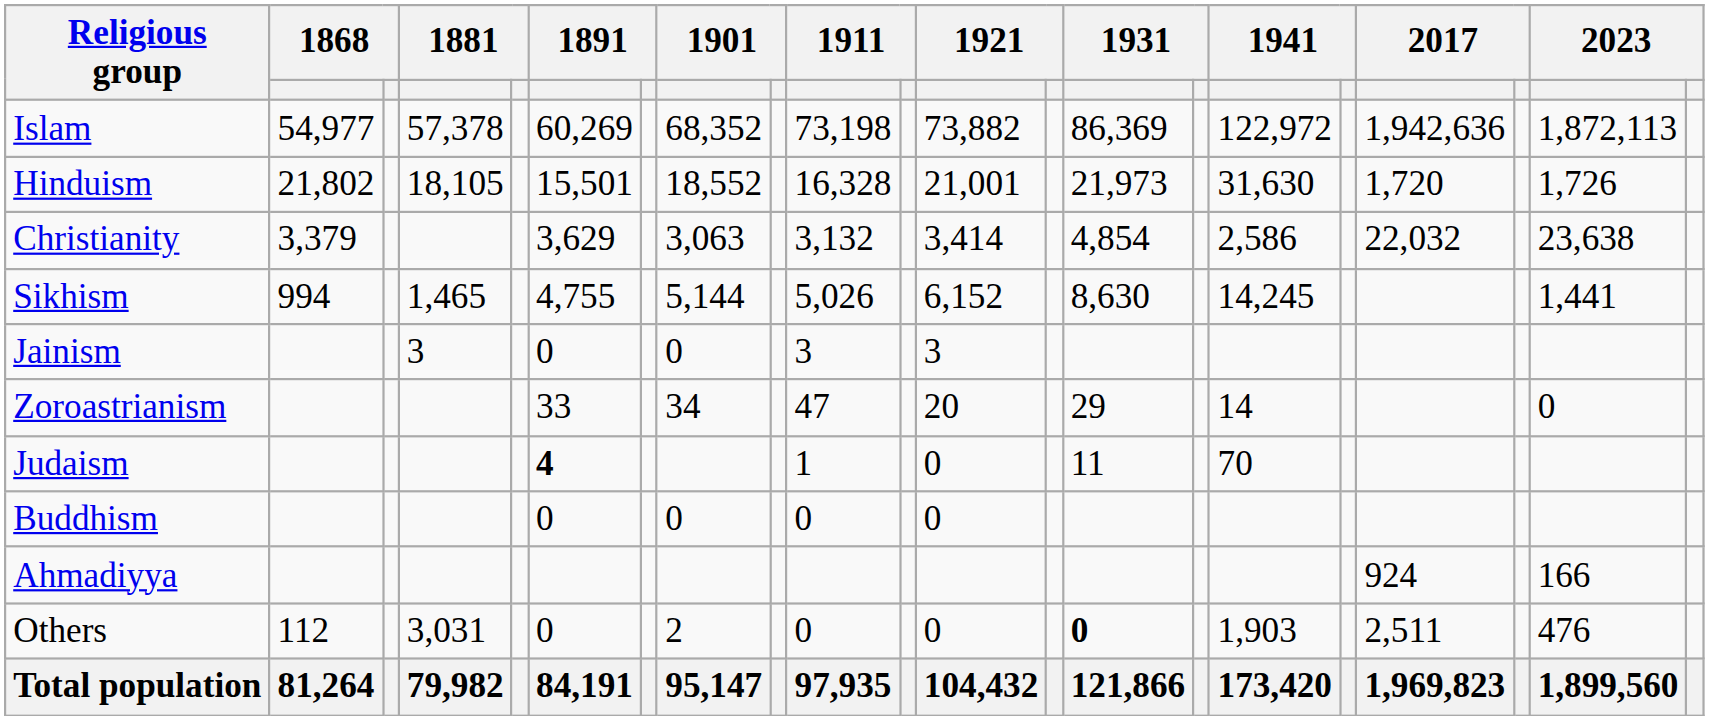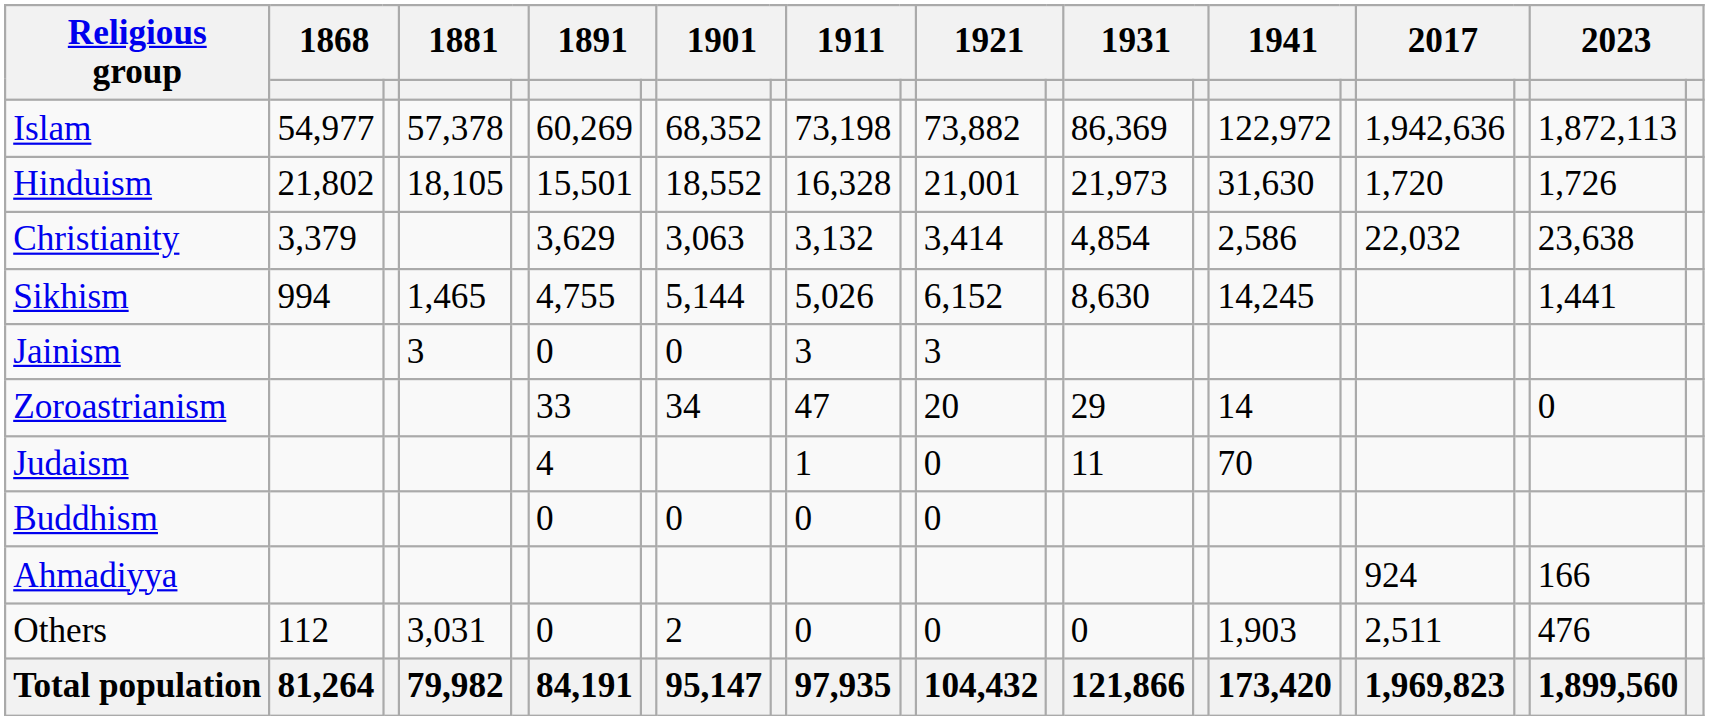Judaism | column 6: bold -> normal
Others | column 14: bold -> normal
